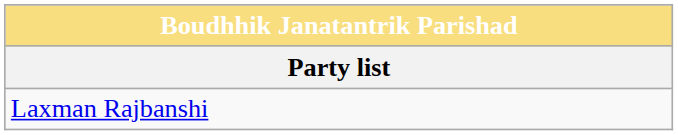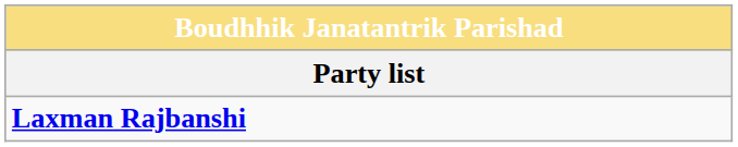row 3 | column 1: normal -> bold
